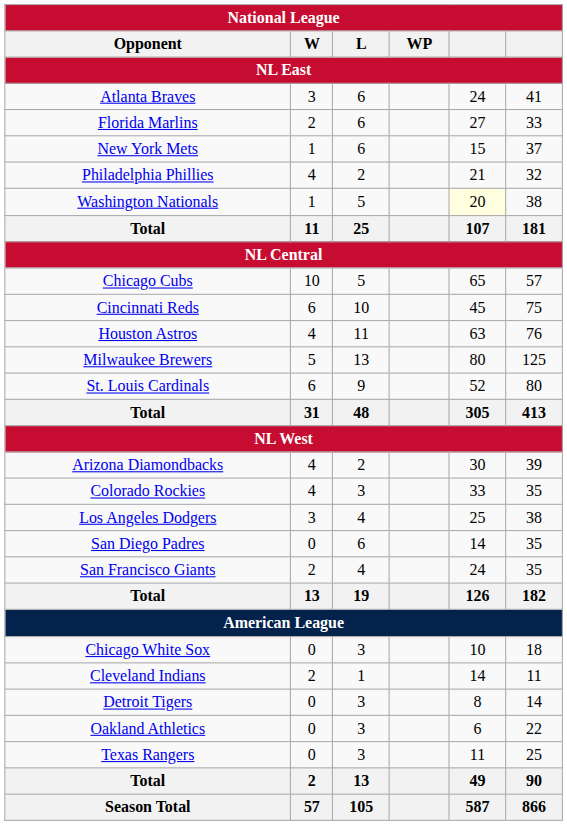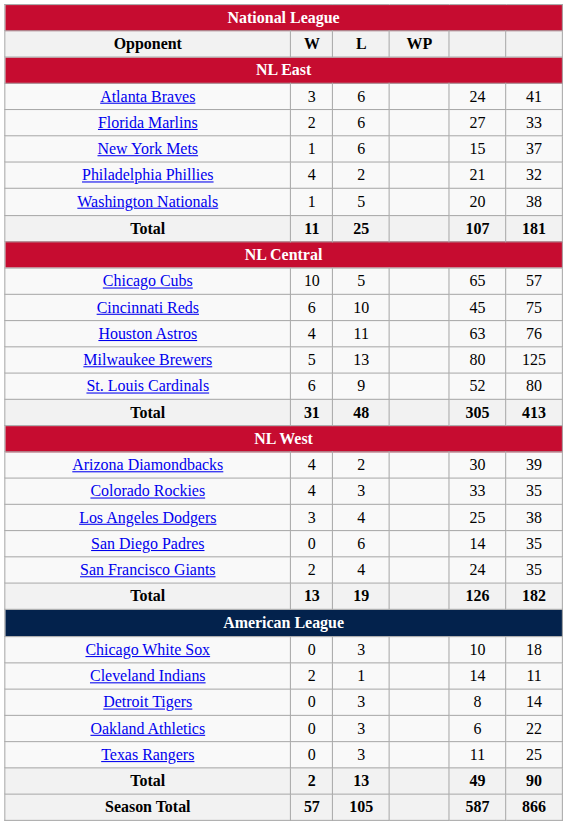Washington Nationals | column 5: lightyellow background -> no background
